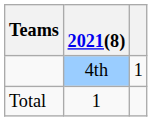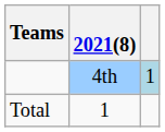row 2 | column 3: no background -> lightblue background
